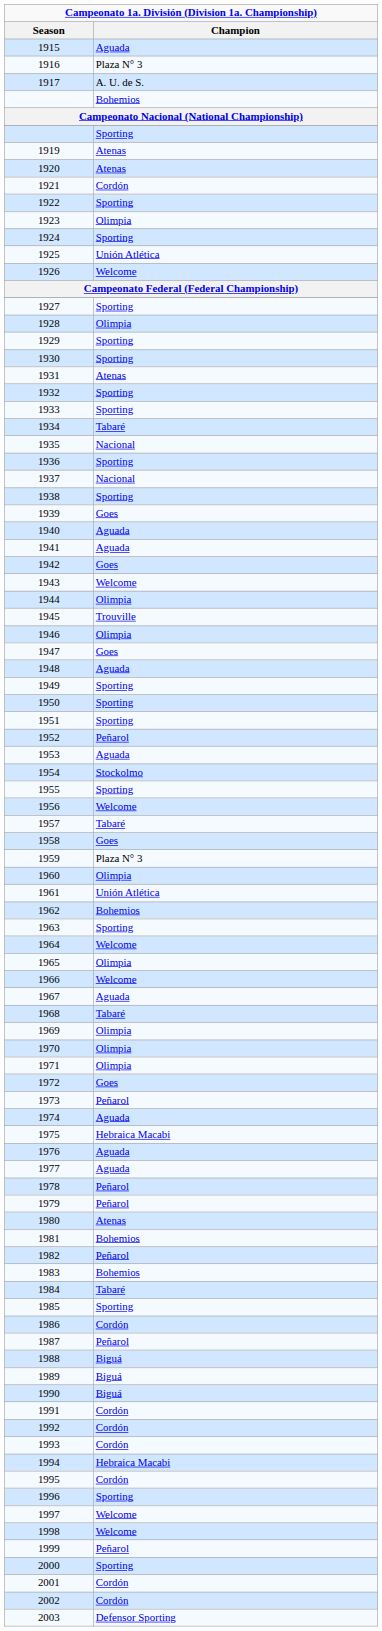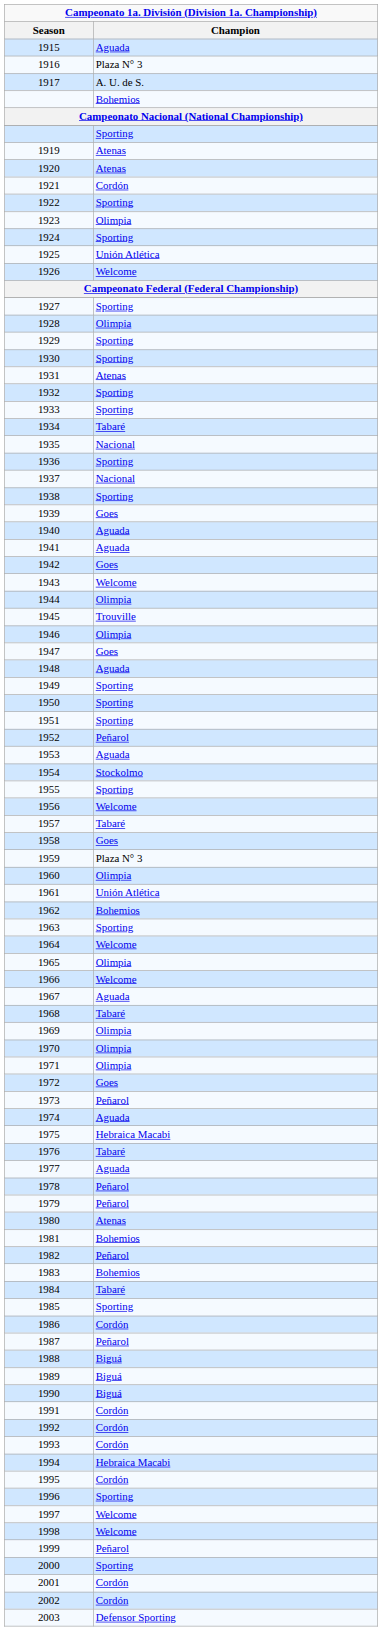row 67 | Champion: Aguada -> Tabaré
